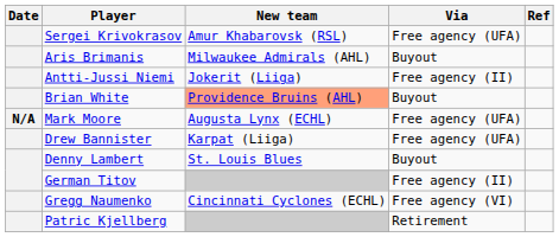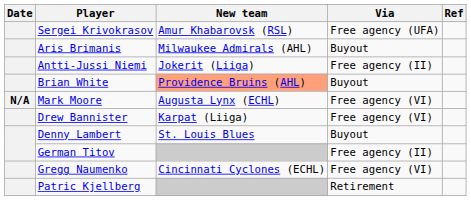Mark Moore | Via: Free agency (UFA) -> Free agency (VI)
Drew Bannister | Via: Free agency (UFA) -> Free agency (VI)
